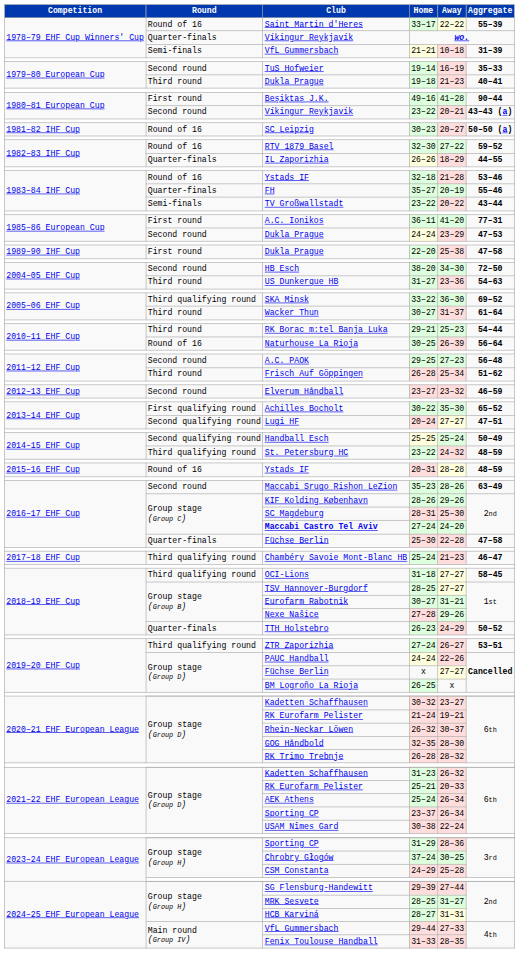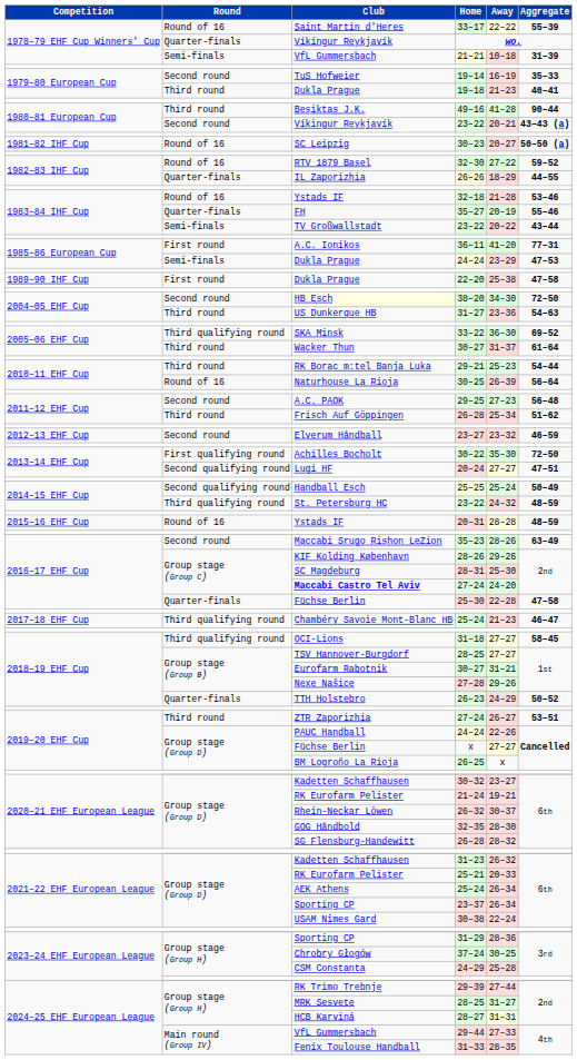49–16 | Round: First round -> Third round
1985–86 European Cup / 24–24 | Round: Second round -> Semi-finals
38–20 | Club: no background -> lightyellow background
30–22 | Aggregate: 65–52 -> 72–50
2019–20 EHF Cup / 27–24 | Round: Third qualifying round -> Third round
2020–21 EHF European League / 26–28 | Club: RK Trimo Trebnje -> SG Flensburg-Handewitt
29–39 | Club: SG Flensburg-Handewitt -> RK Trimo Trebnje
